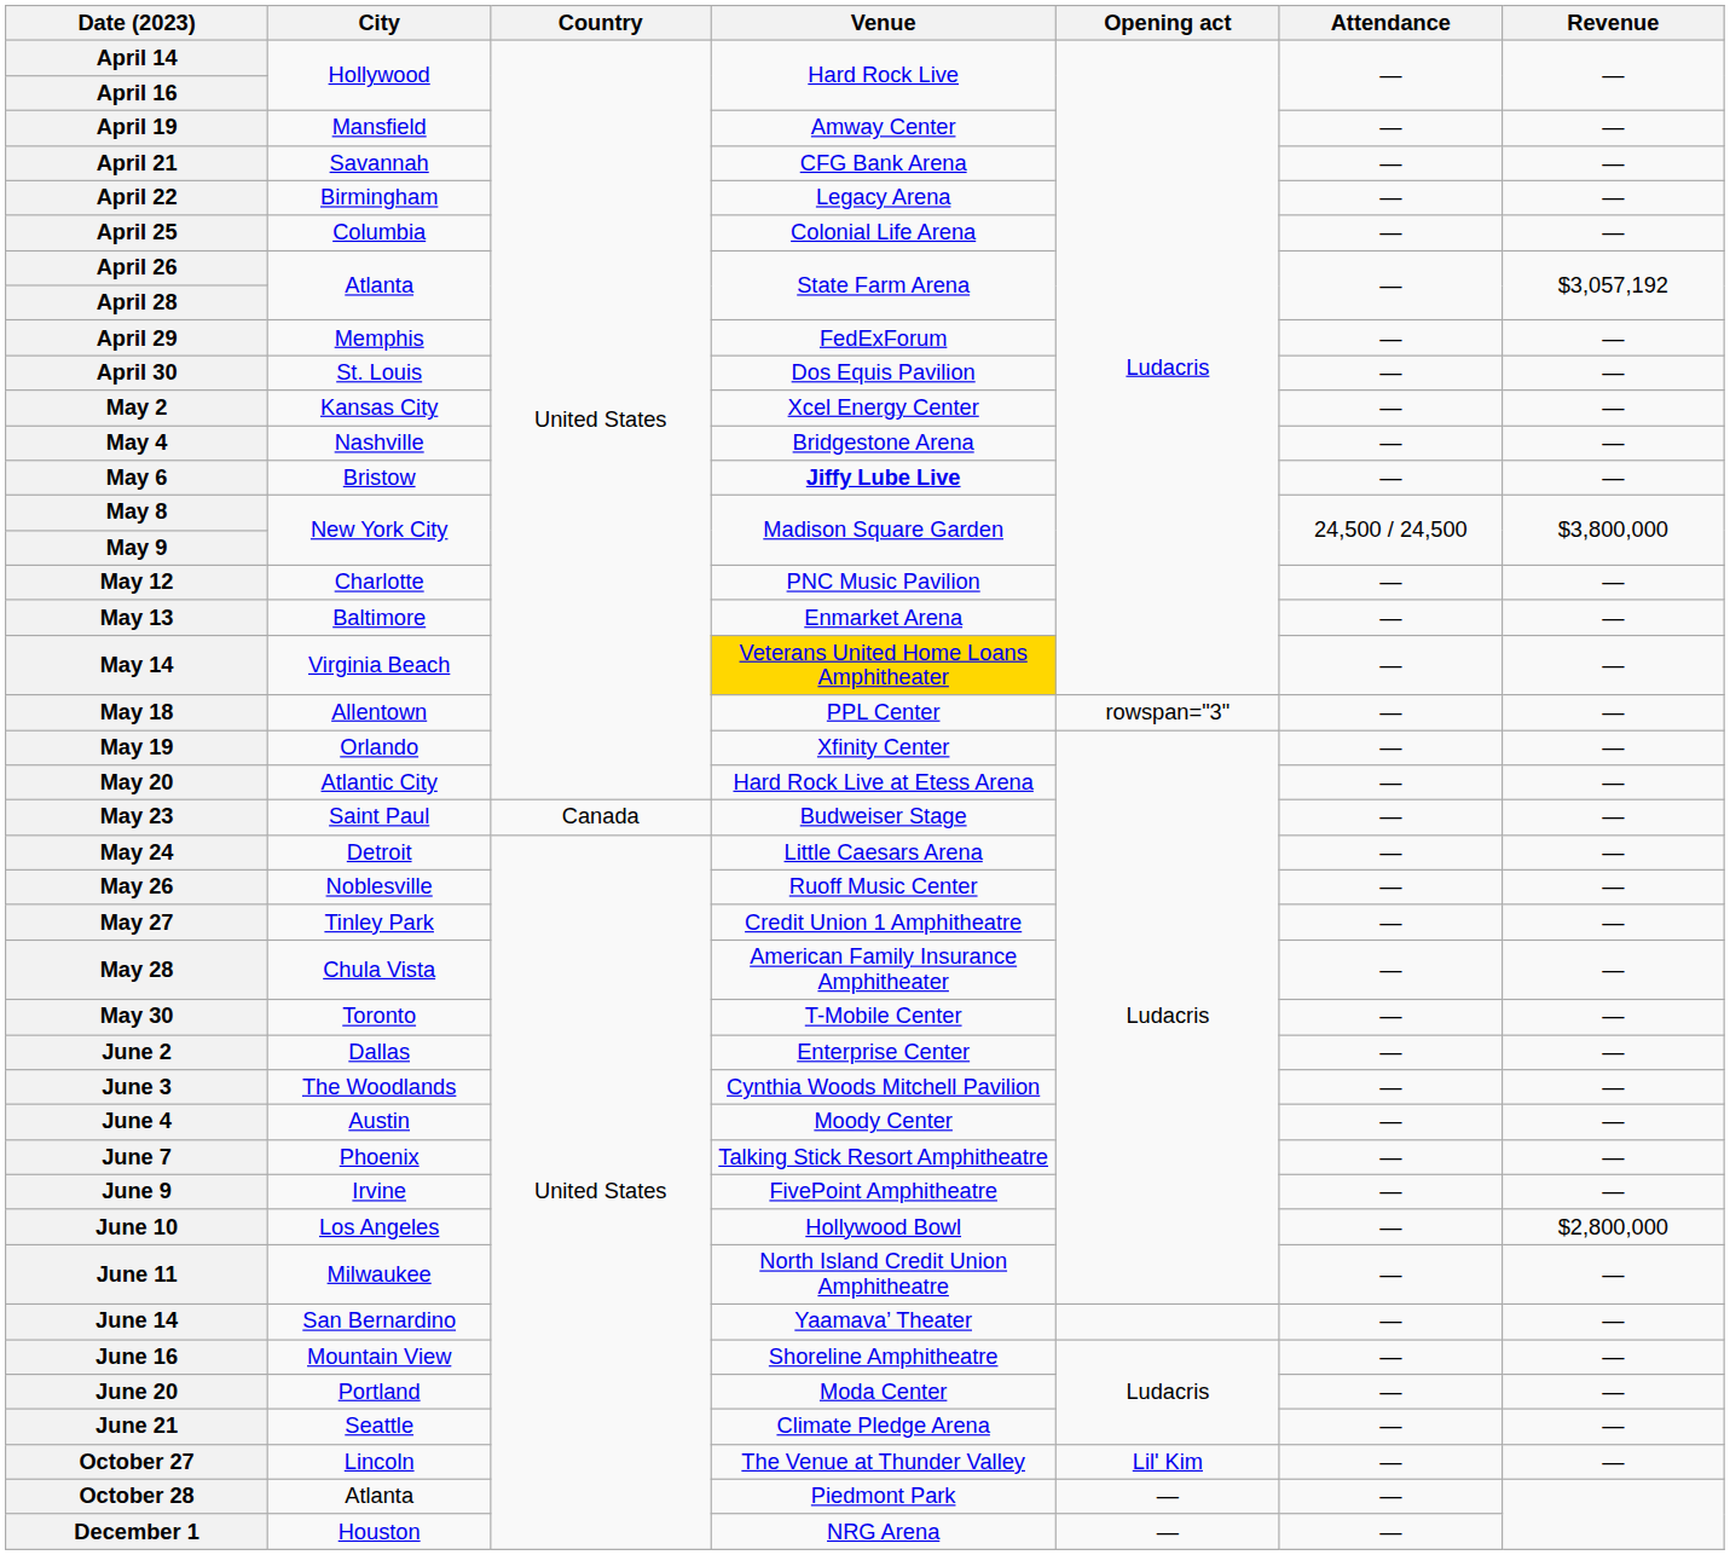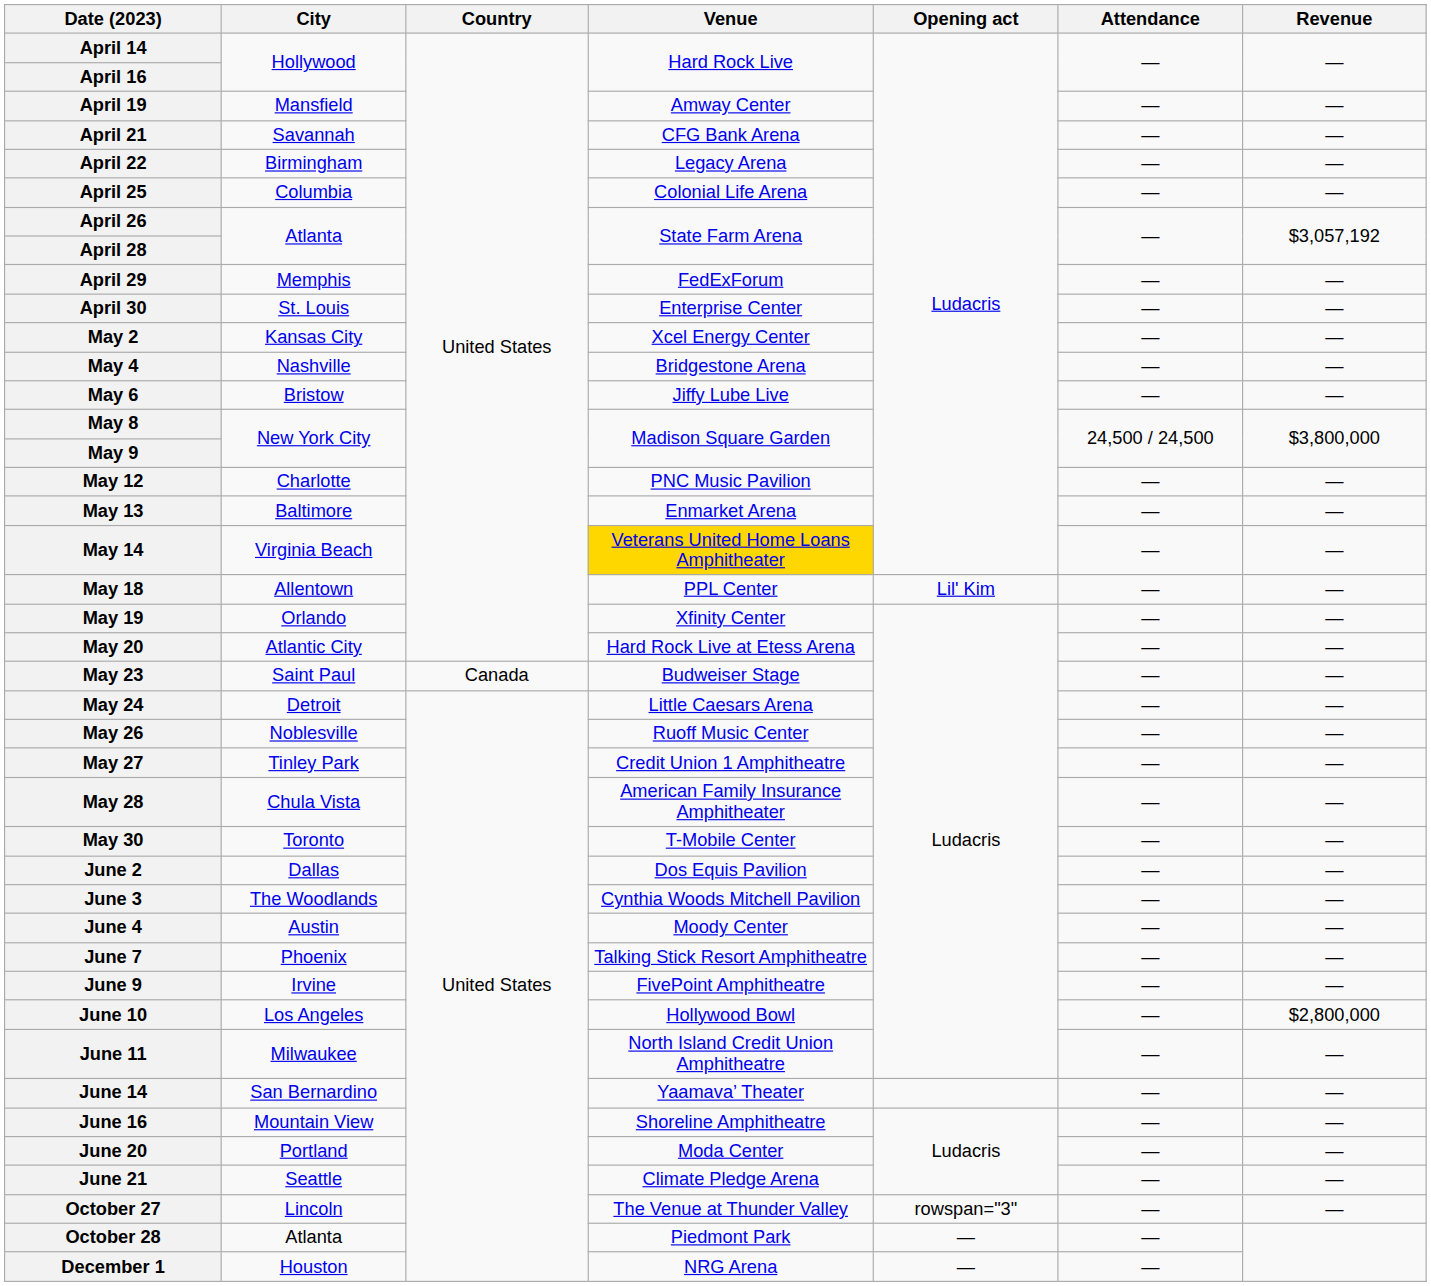April 30 | Venue: Dos Equis Pavilion -> Enterprise Center
May 6 | Venue: bold -> normal
May 18 | Opening act: rowspan="3" -> Lil' Kim
June 2 | Venue: Enterprise Center -> Dos Equis Pavilion
October 27 | Opening act: Lil' Kim -> rowspan="3"
